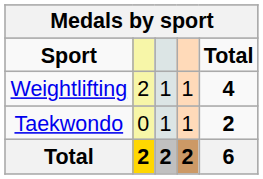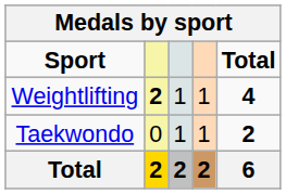Weightlifting | column 2: normal -> bold
